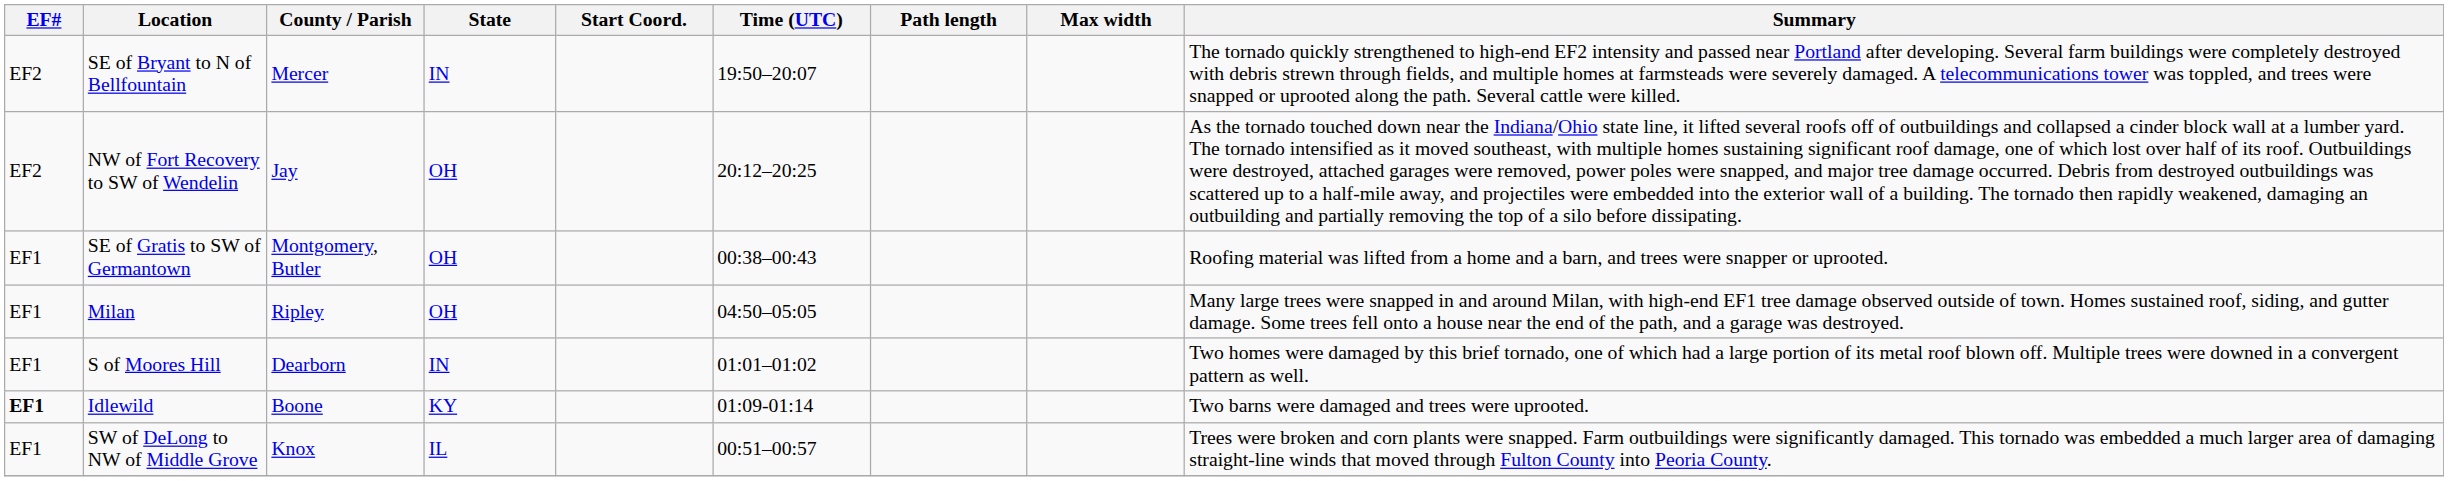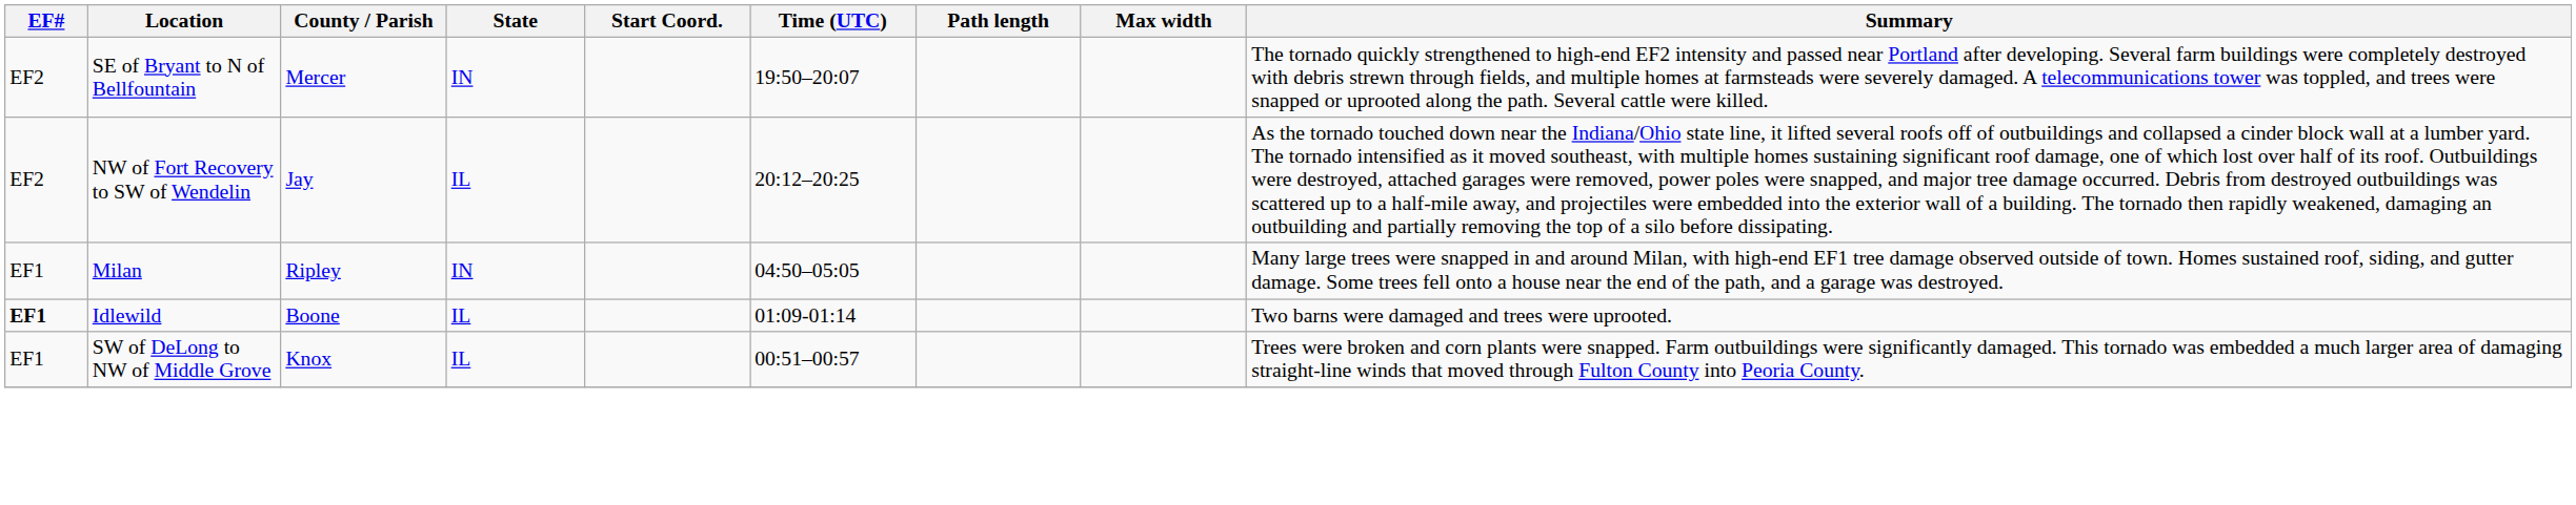NW of Fort Recovery to SW of Wendelin | State: OH -> IL
- row: EF1 | SE of Gratis to SW of Germantown | Montgomery, Butler | OH | 00:38–00:43 | Roofing material was lifted from a home and a barn, and trees were snapper or uprooted.
Milan | State: OH -> IN
- row: EF1 | S of Moores Hill | Dearborn | IN | 01:01–01:02 | Two homes were damaged by this brief tornado, one of which had a large portion of its metal roof blown off. Multiple trees were downed in a convergent pattern as well.
Idlewild | State: KY -> IL
